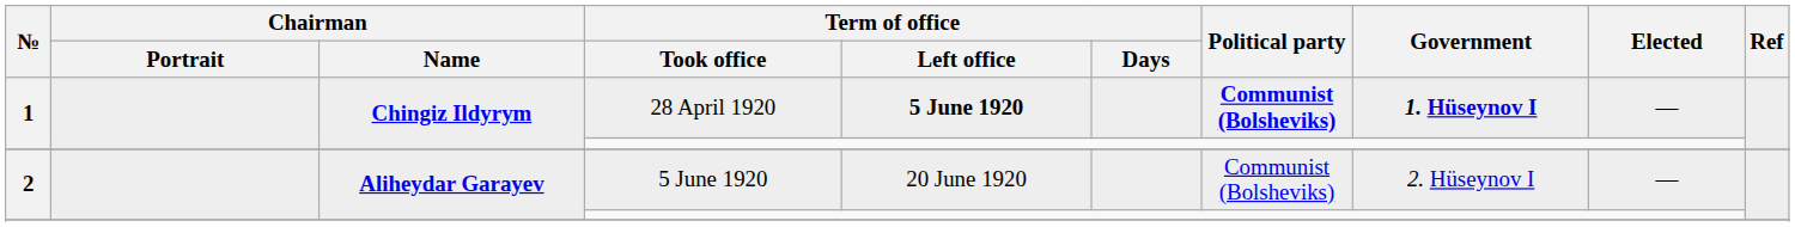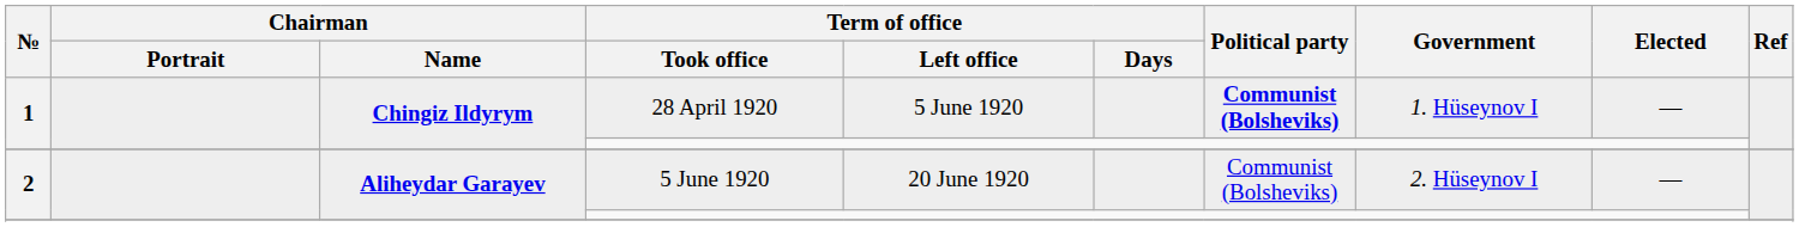28 April 1920 | Term of office / Left office: bold -> normal
28 April 1920 | Government: bold -> normal
